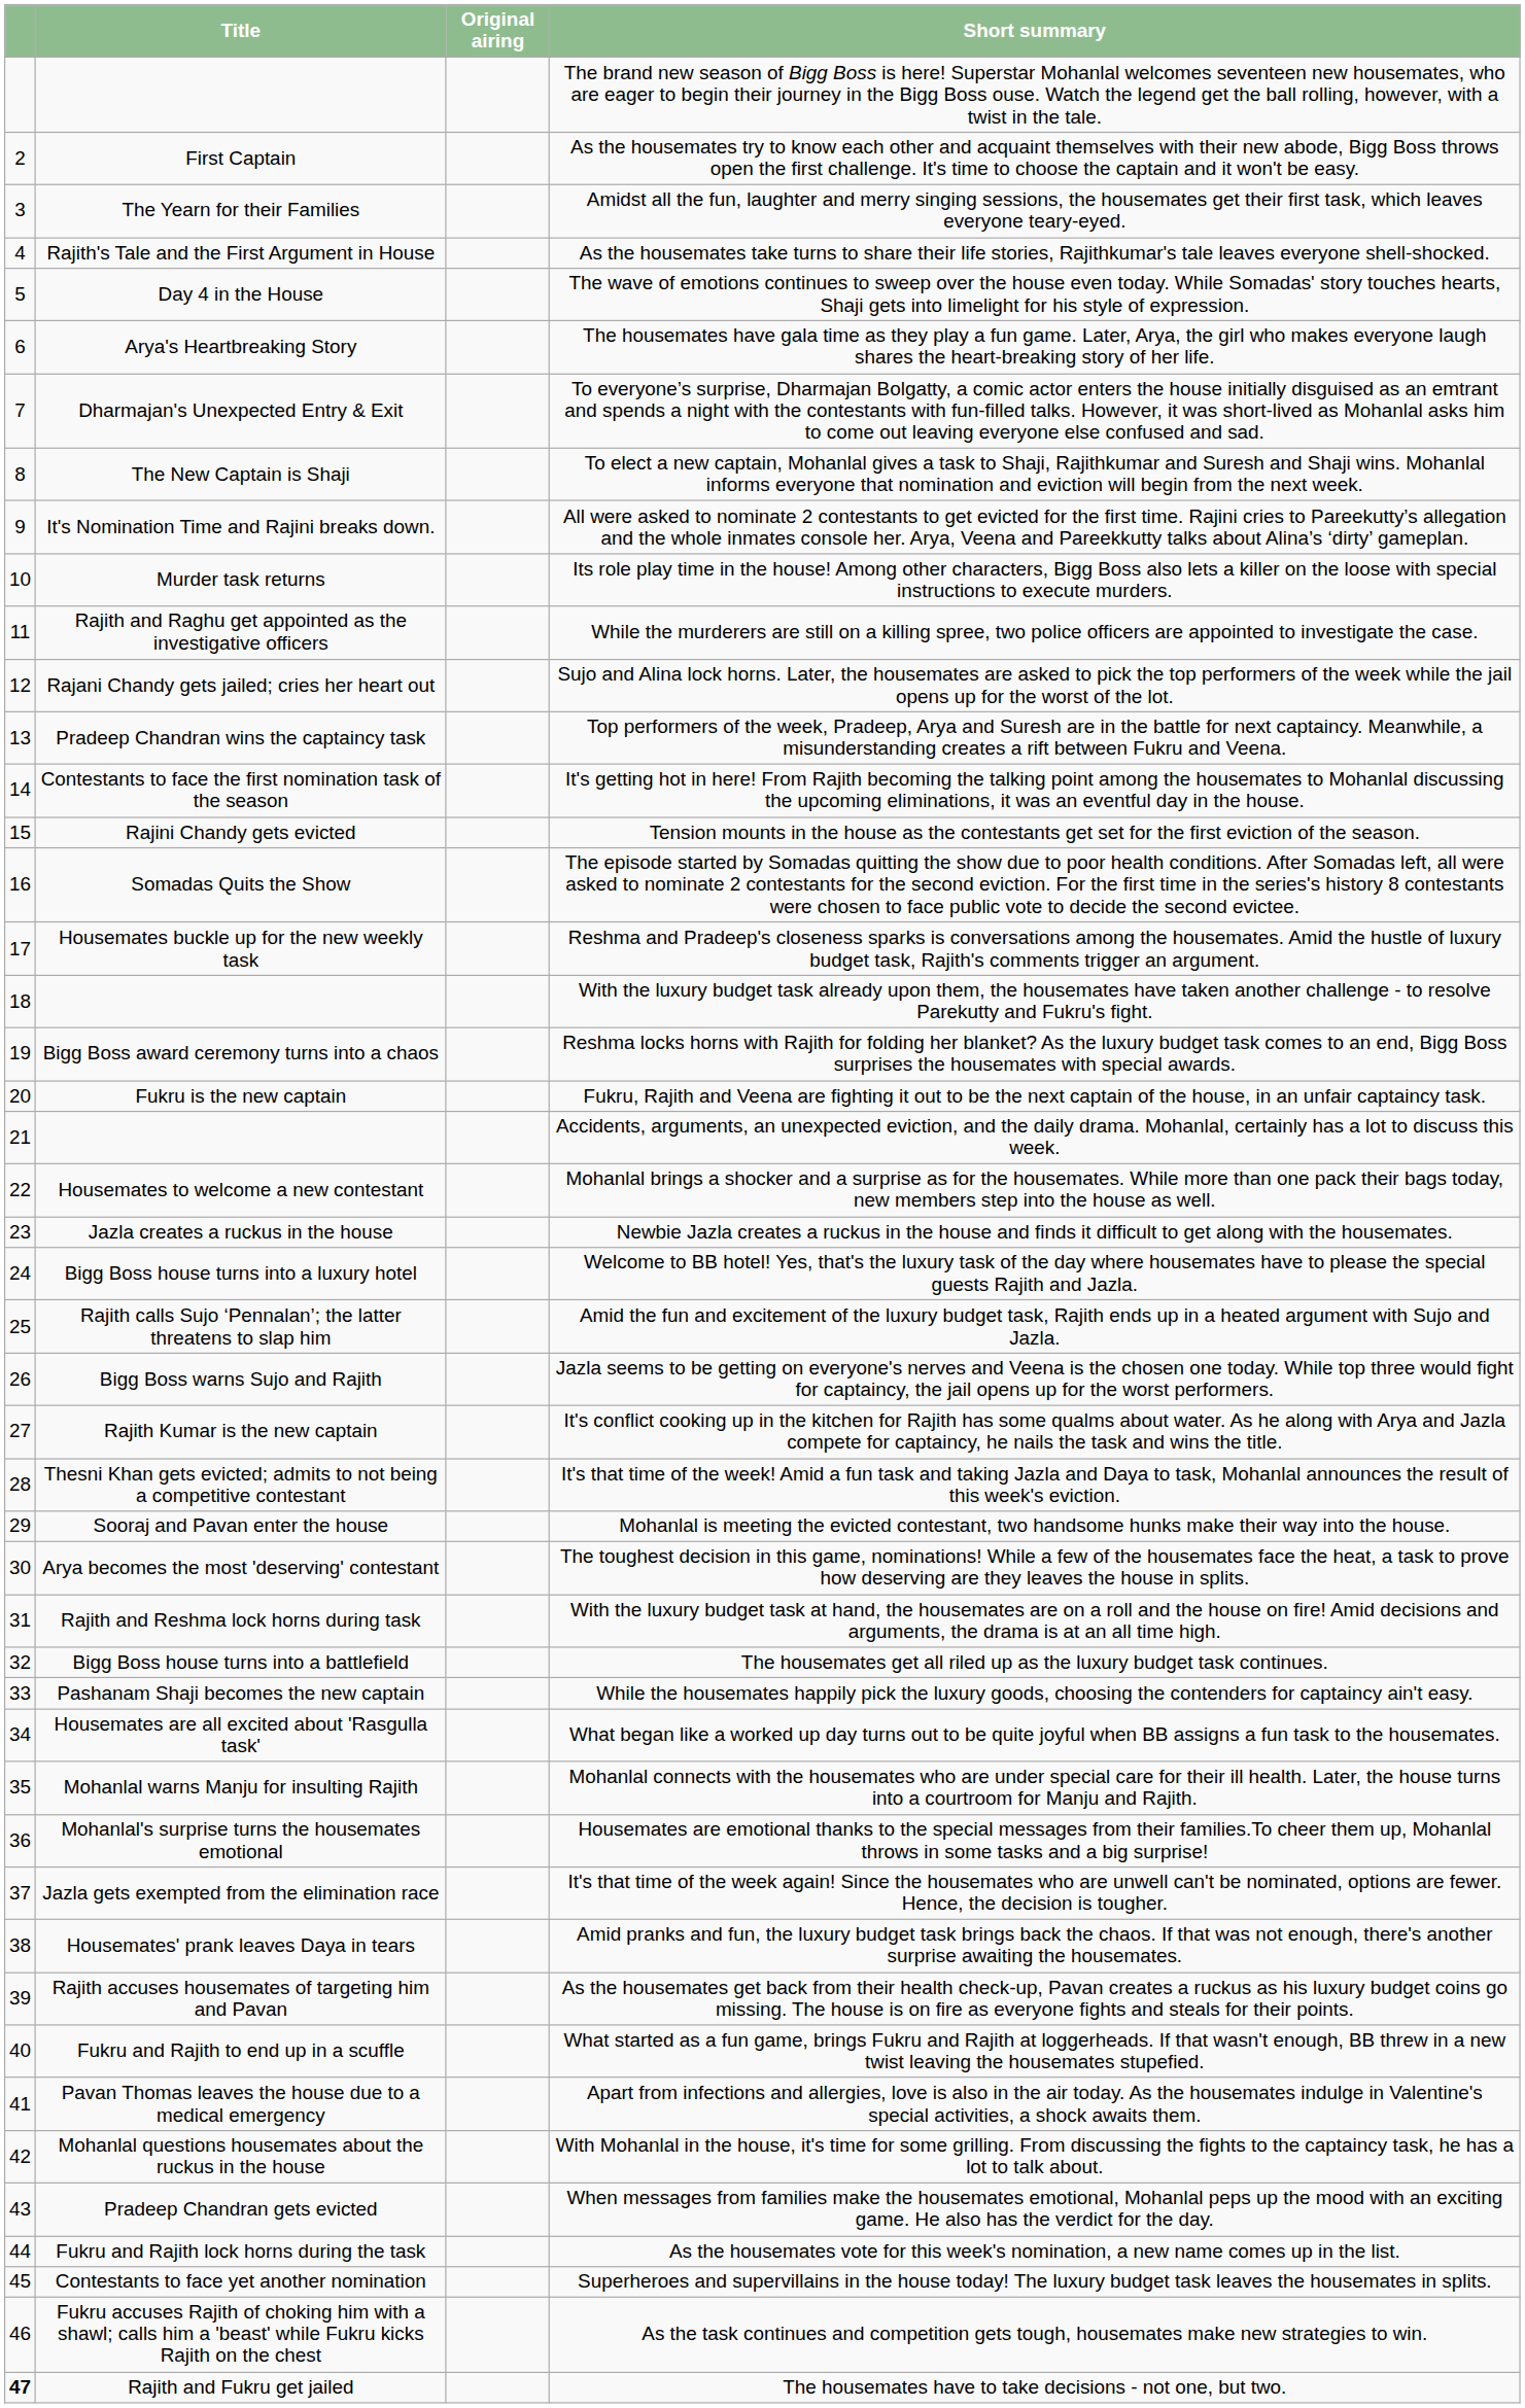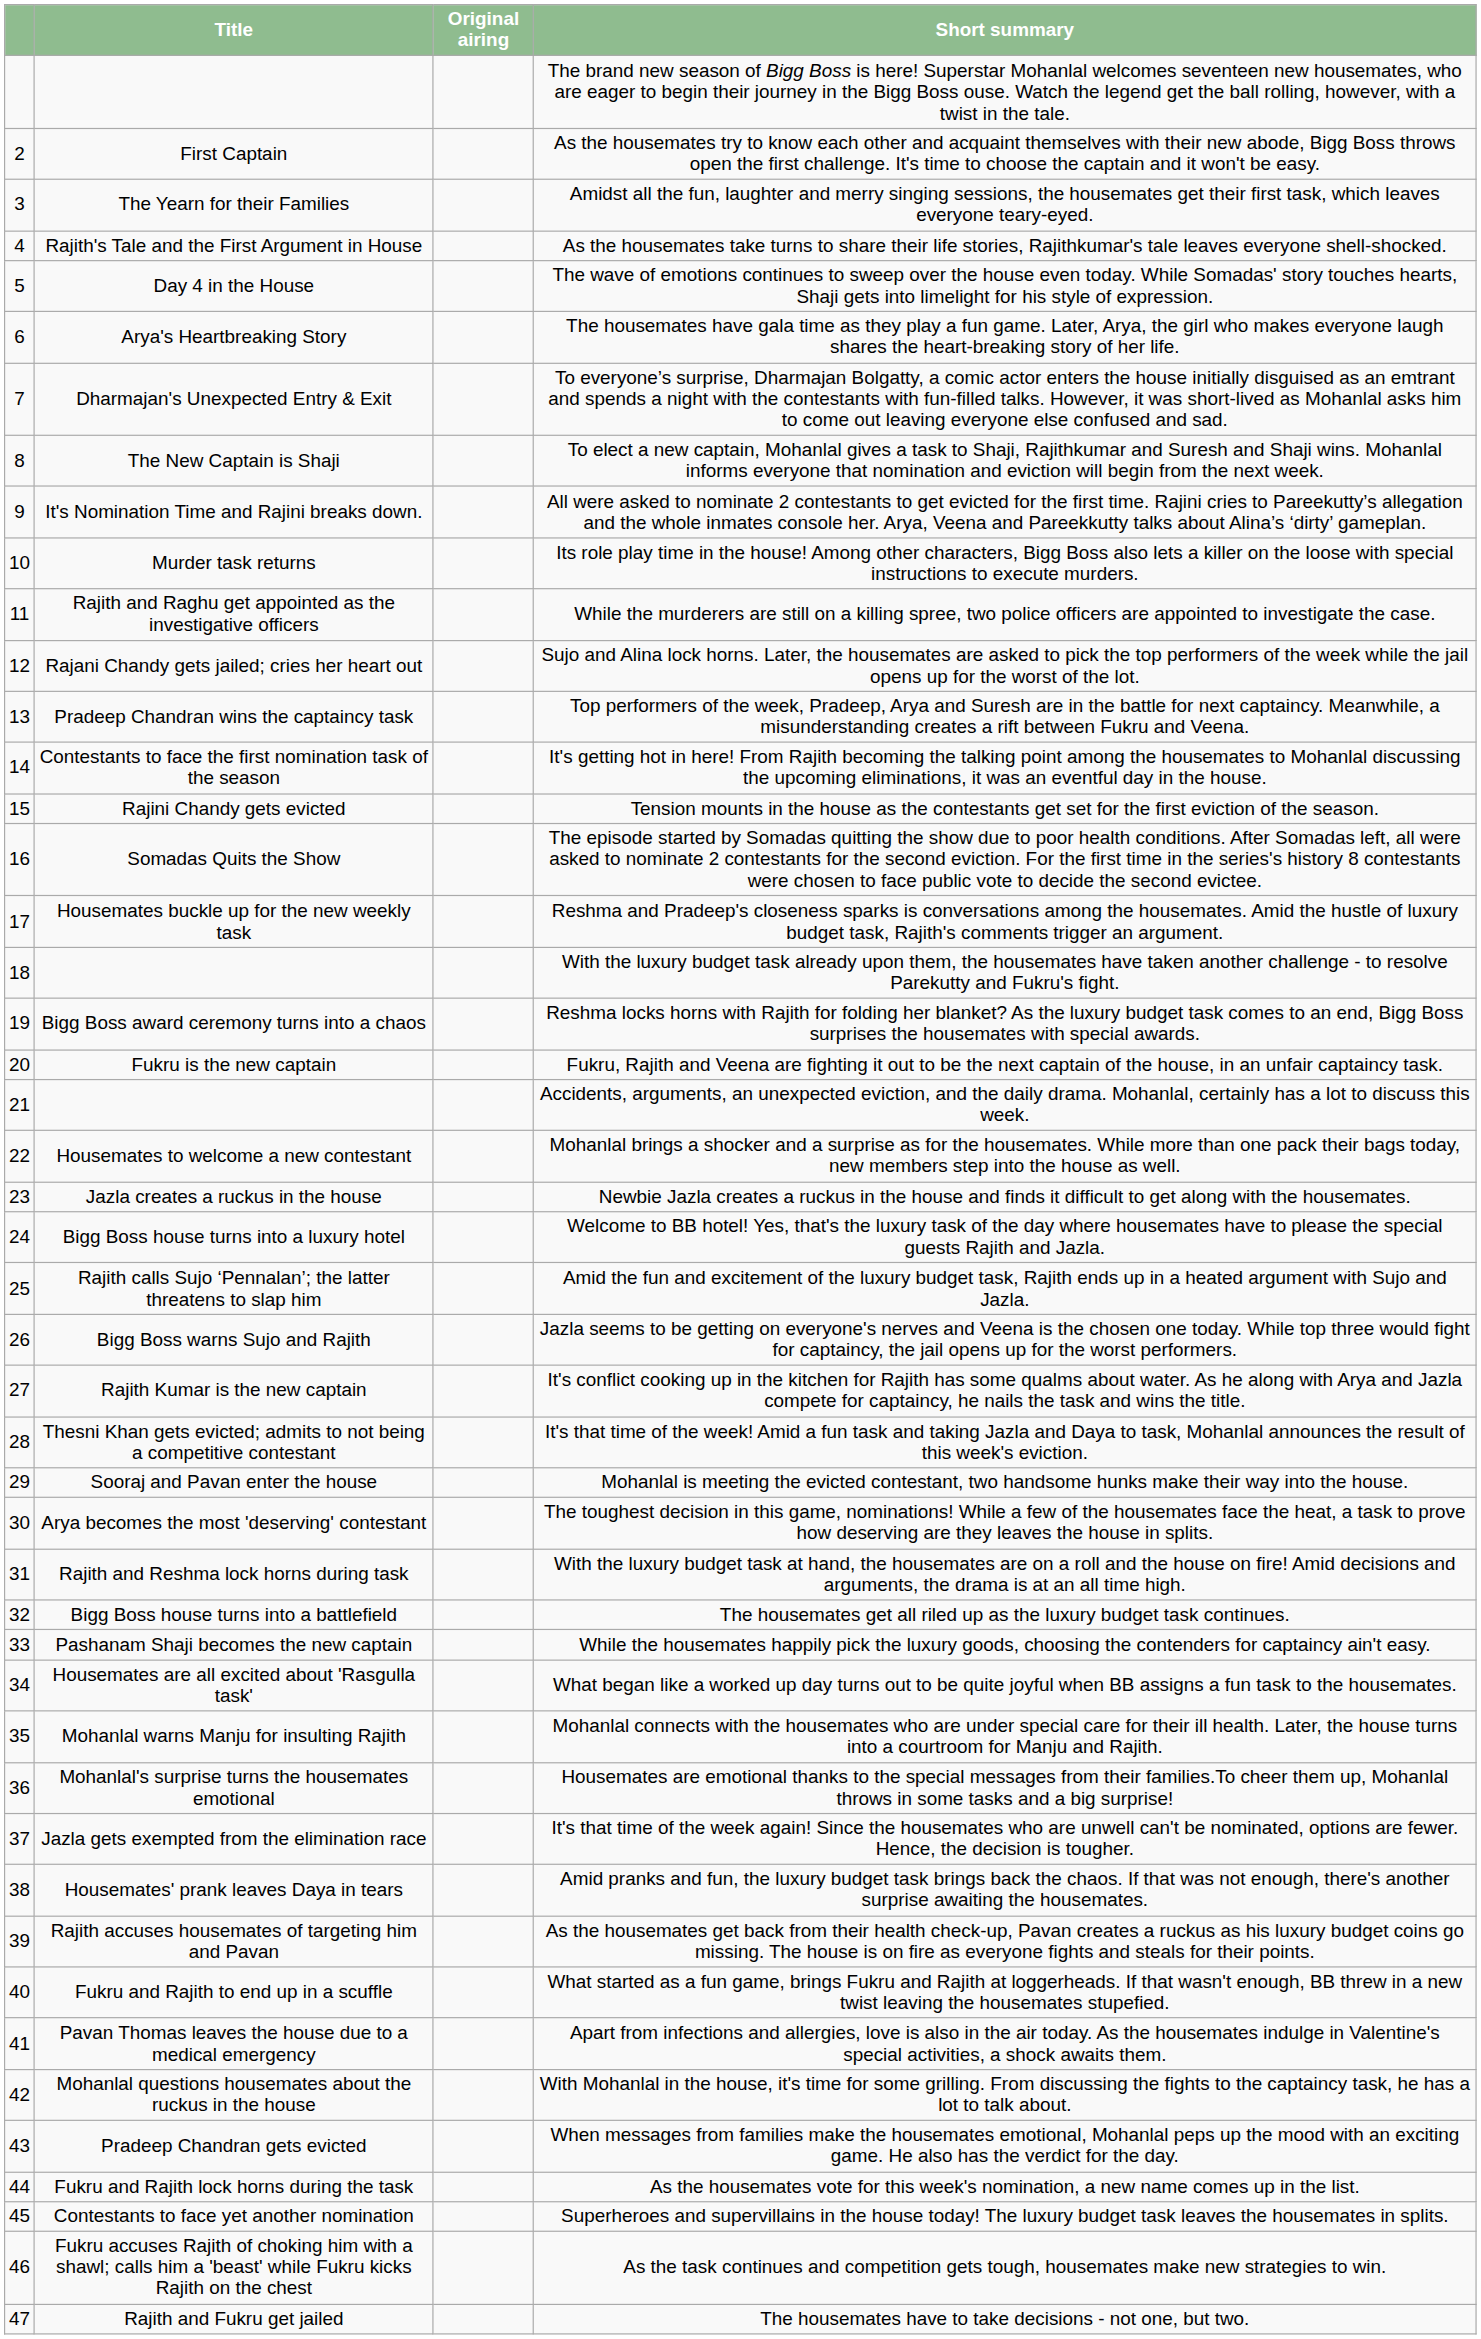The housemates have to take decisions - not one, but two. | column 1: bold -> normal
